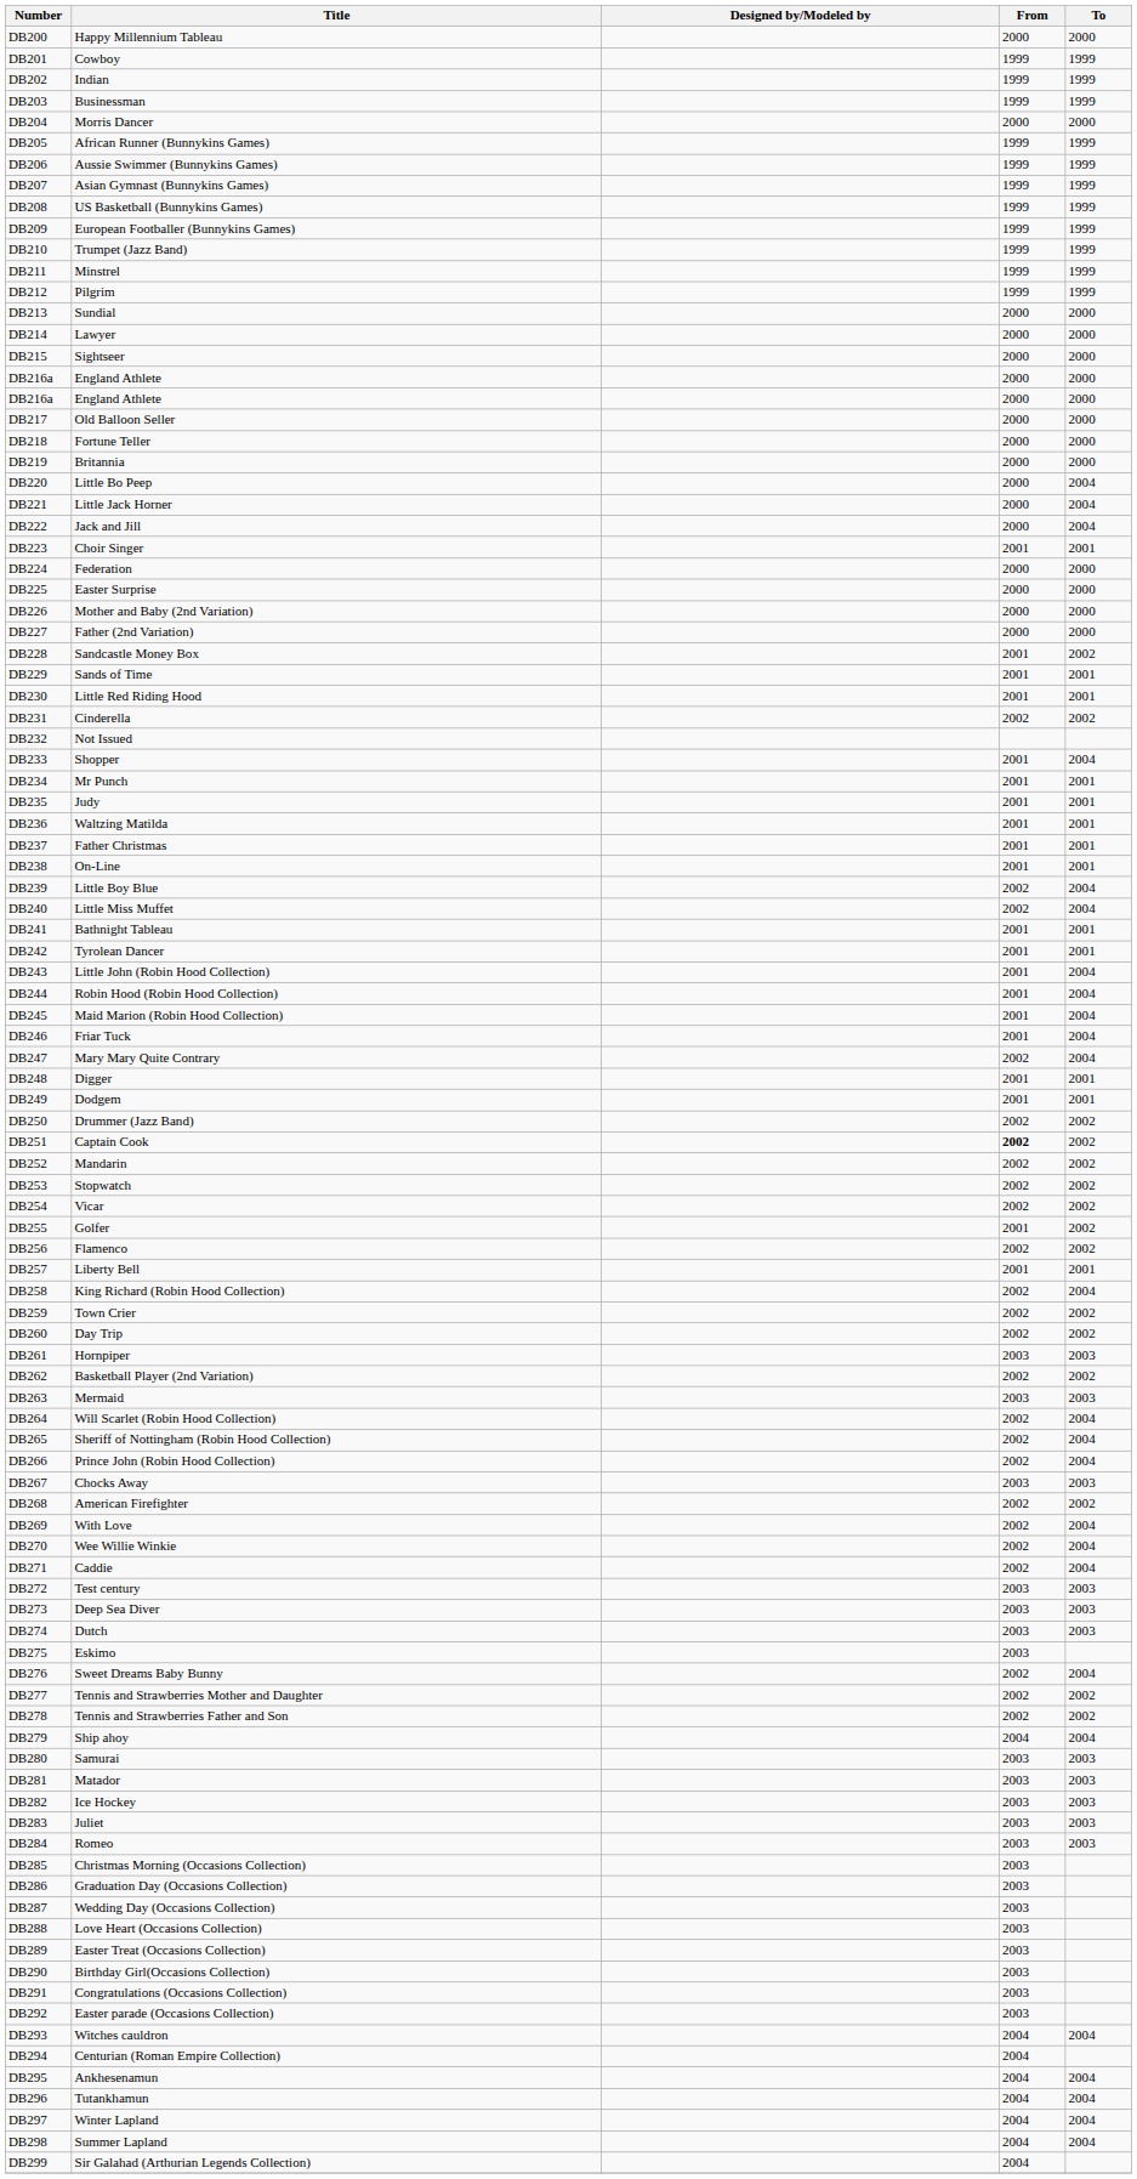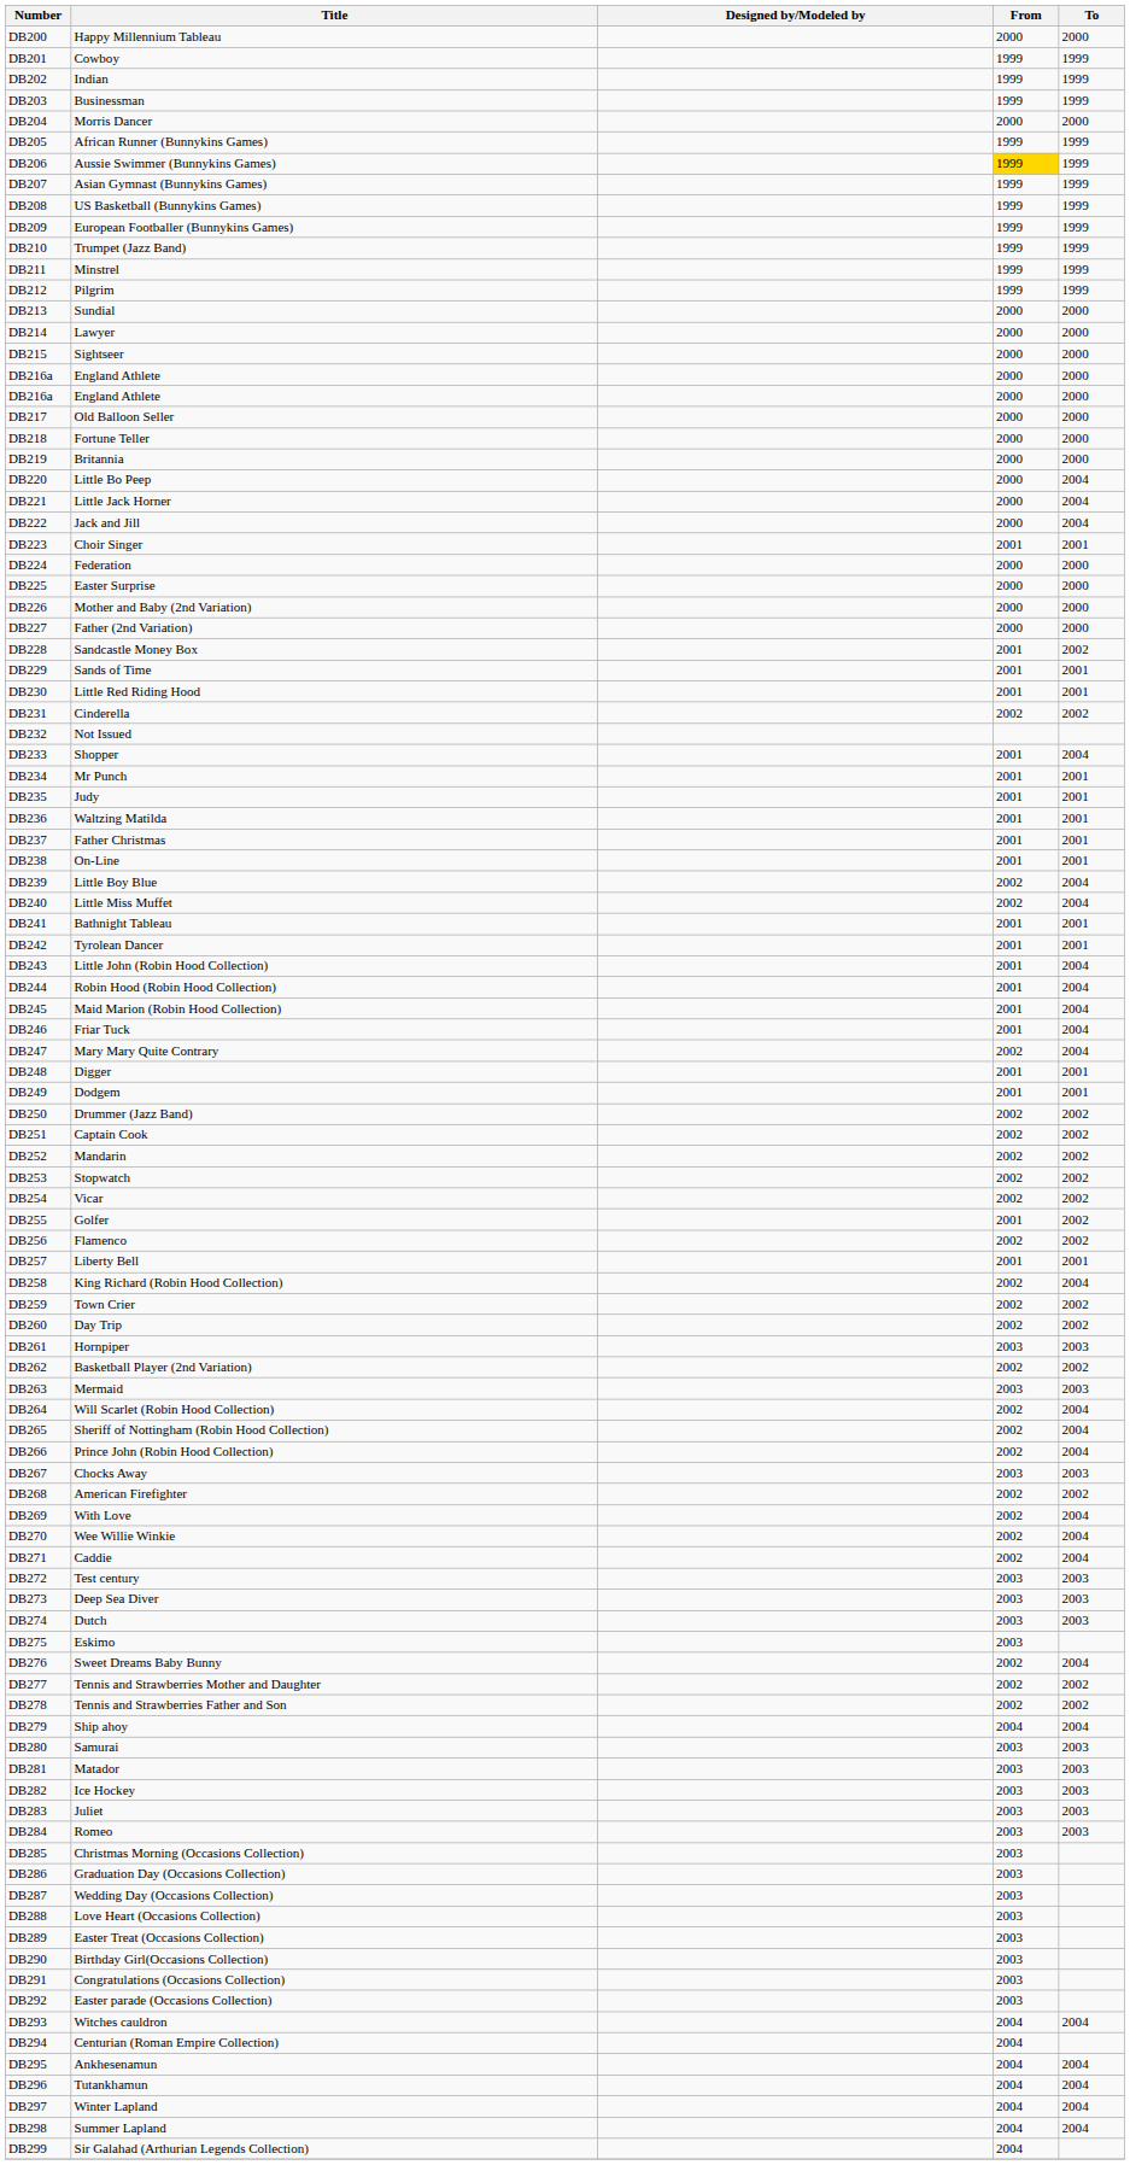DB206 | From: no background -> gold background
DB251 | From: bold -> normal
